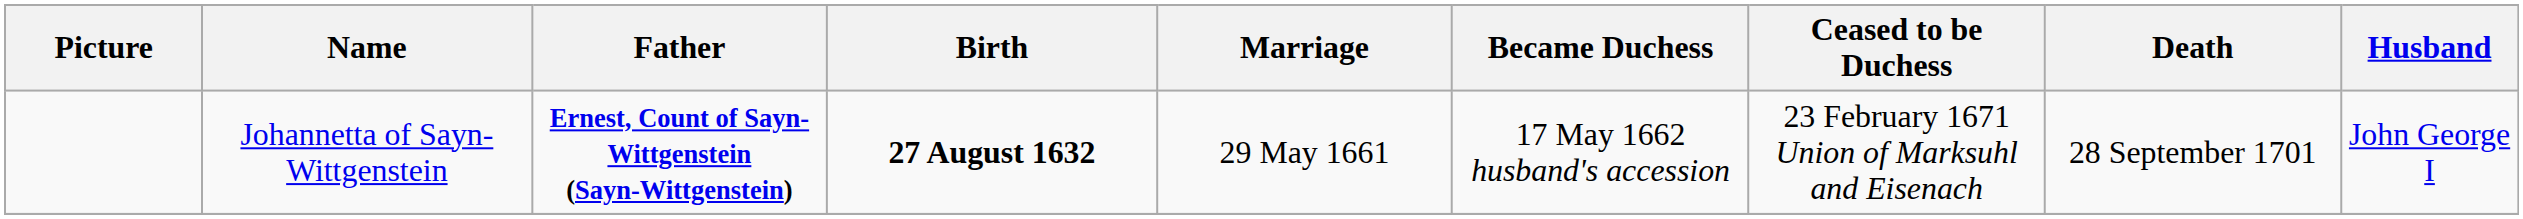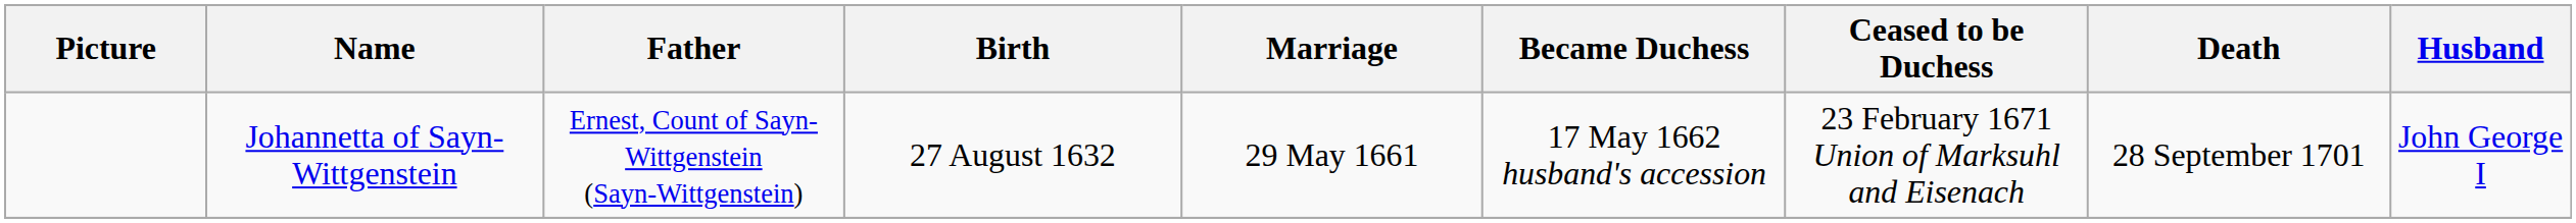Johannetta of Sayn-Wittgenstein | Father: bold -> normal
Johannetta of Sayn-Wittgenstein | Birth: bold -> normal
